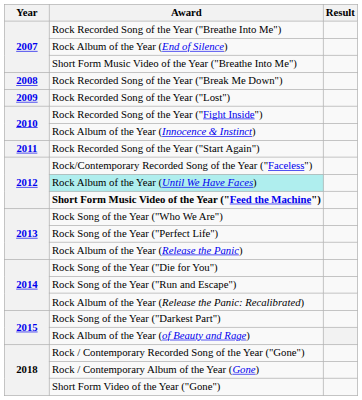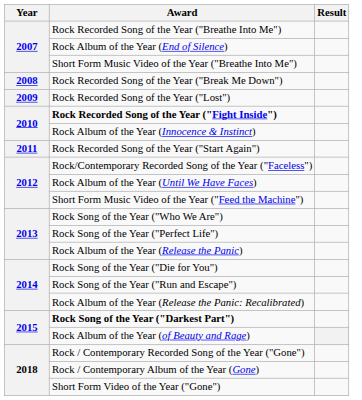Rock Recorded Song of the Year ("Fight Inside") | Award: normal -> bold
Rock Album of the Year (Until We Have Faces) | Award: paleturquoise background -> no background
Short Form Music Video of the Year ("Feed the Machine") | Award: bold -> normal
Rock Song of the Year ("Darkest Part") | Award: normal -> bold
